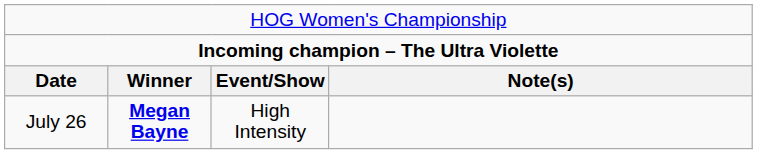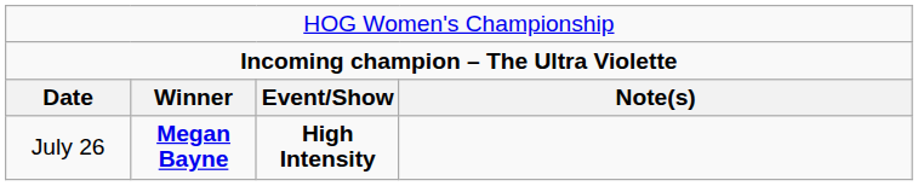July 26 | column 3: normal -> bold
